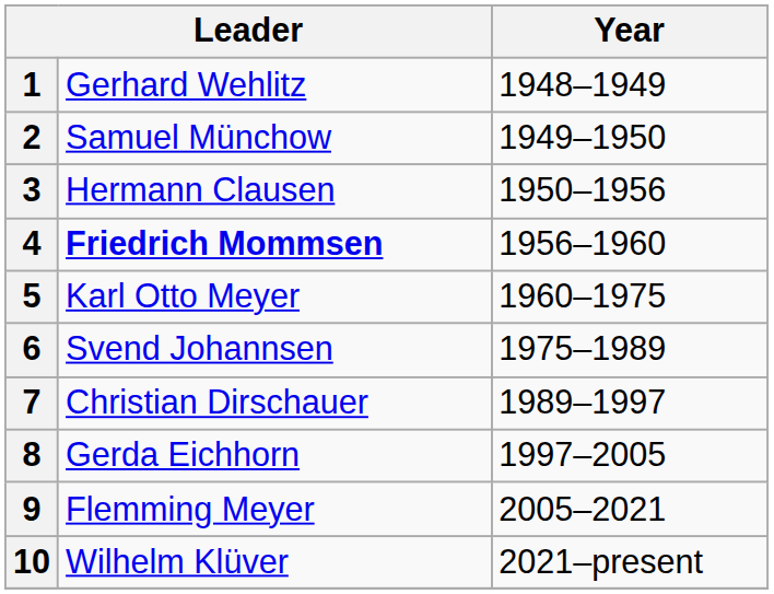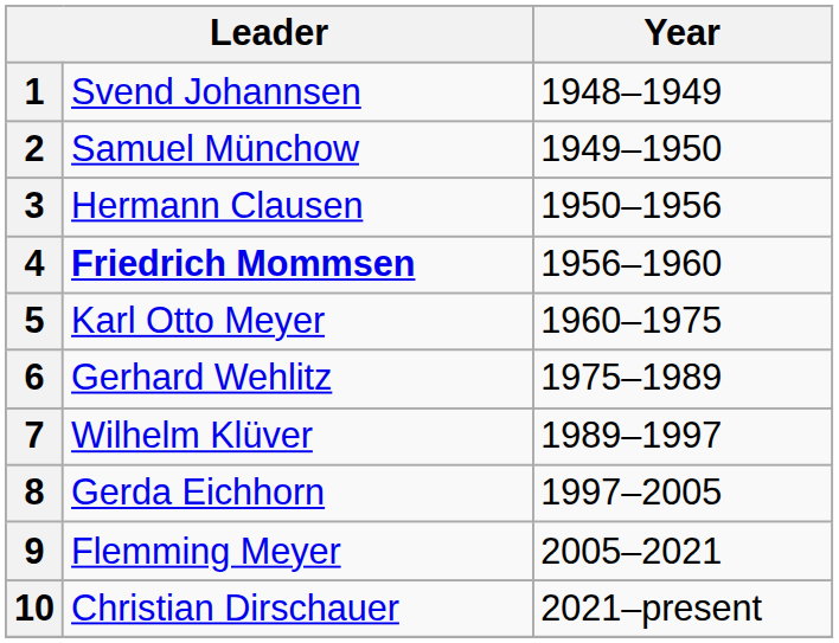1 | column 2: Gerhard Wehlitz -> Svend Johannsen
6 | column 2: Svend Johannsen -> Gerhard Wehlitz
7 | column 2: Christian Dirschauer -> Wilhelm Klüver
10 | column 2: Wilhelm Klüver -> Christian Dirschauer
